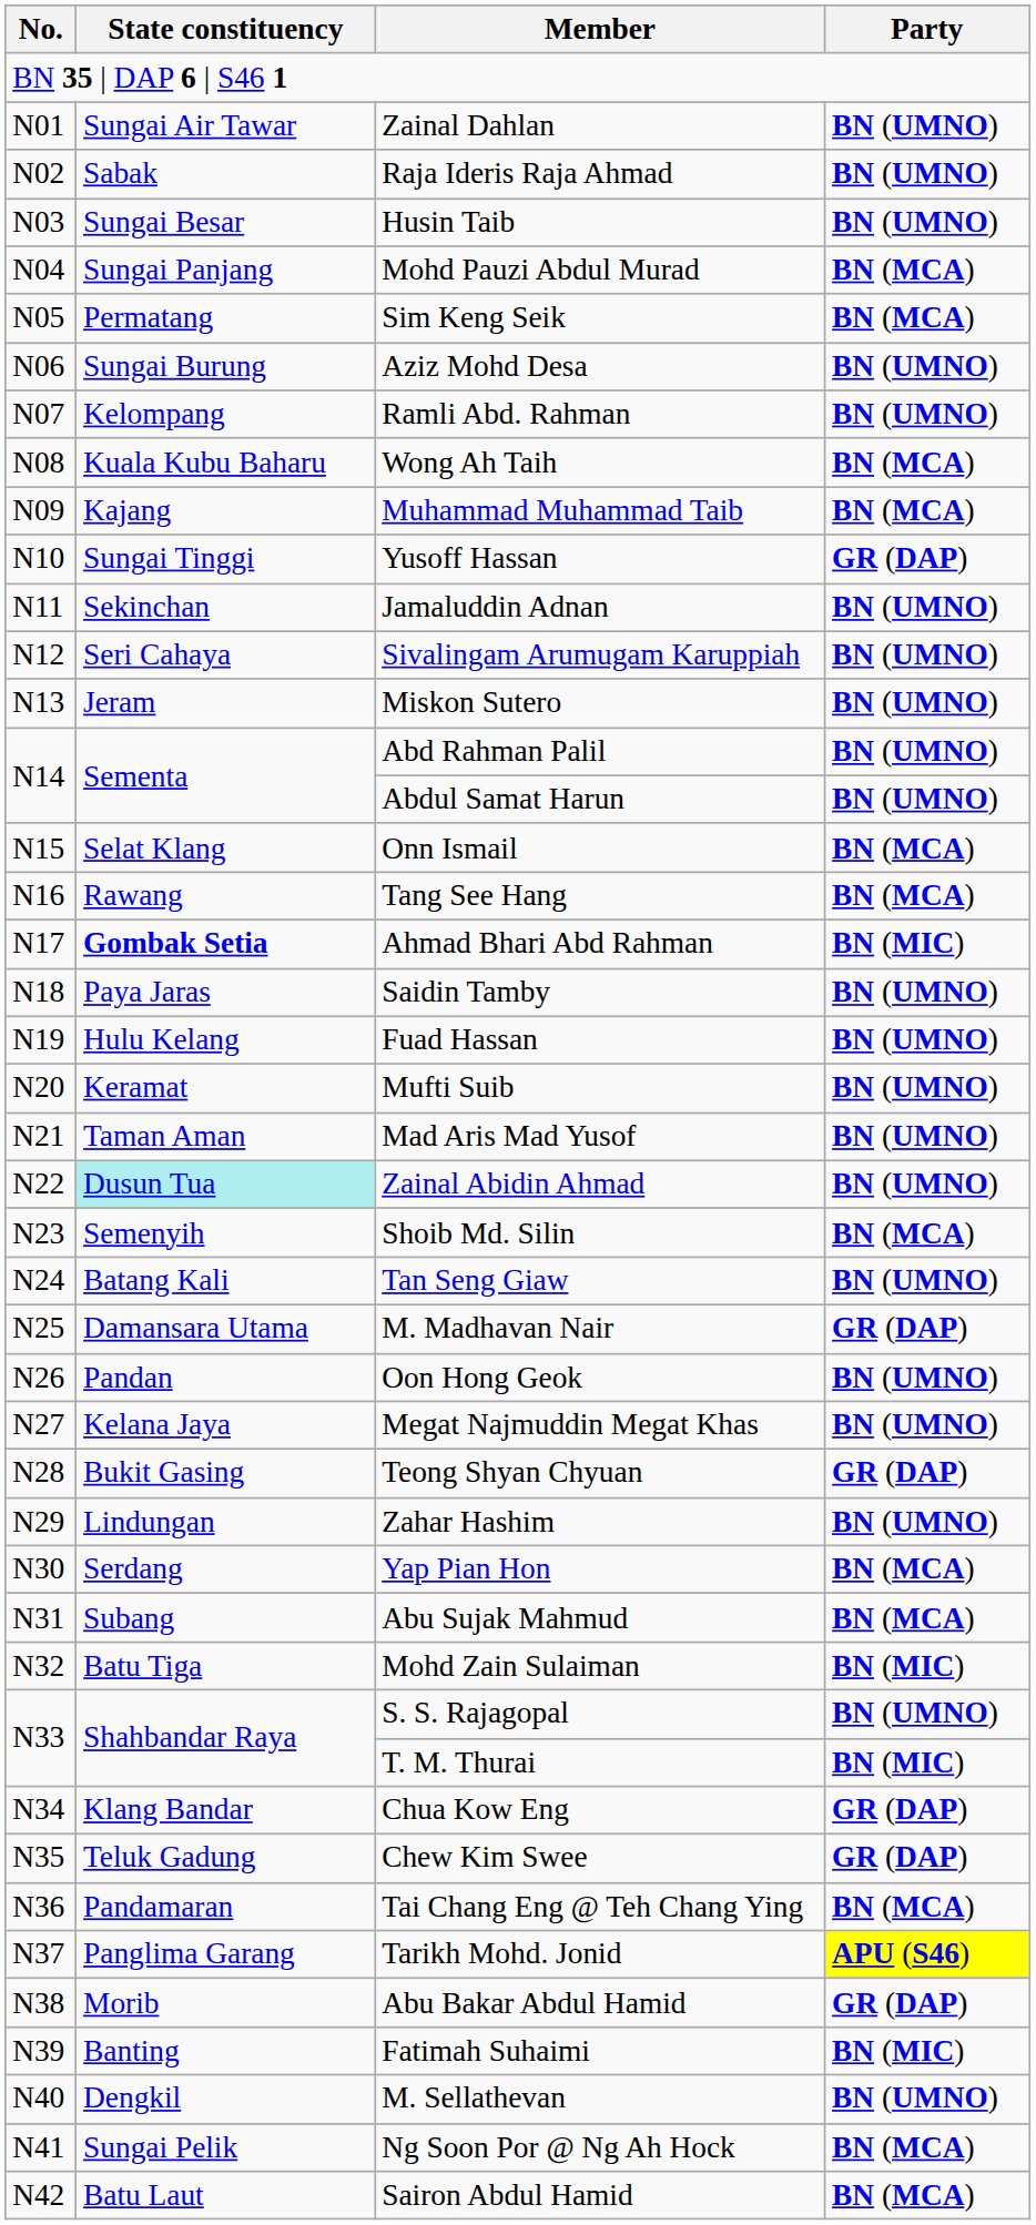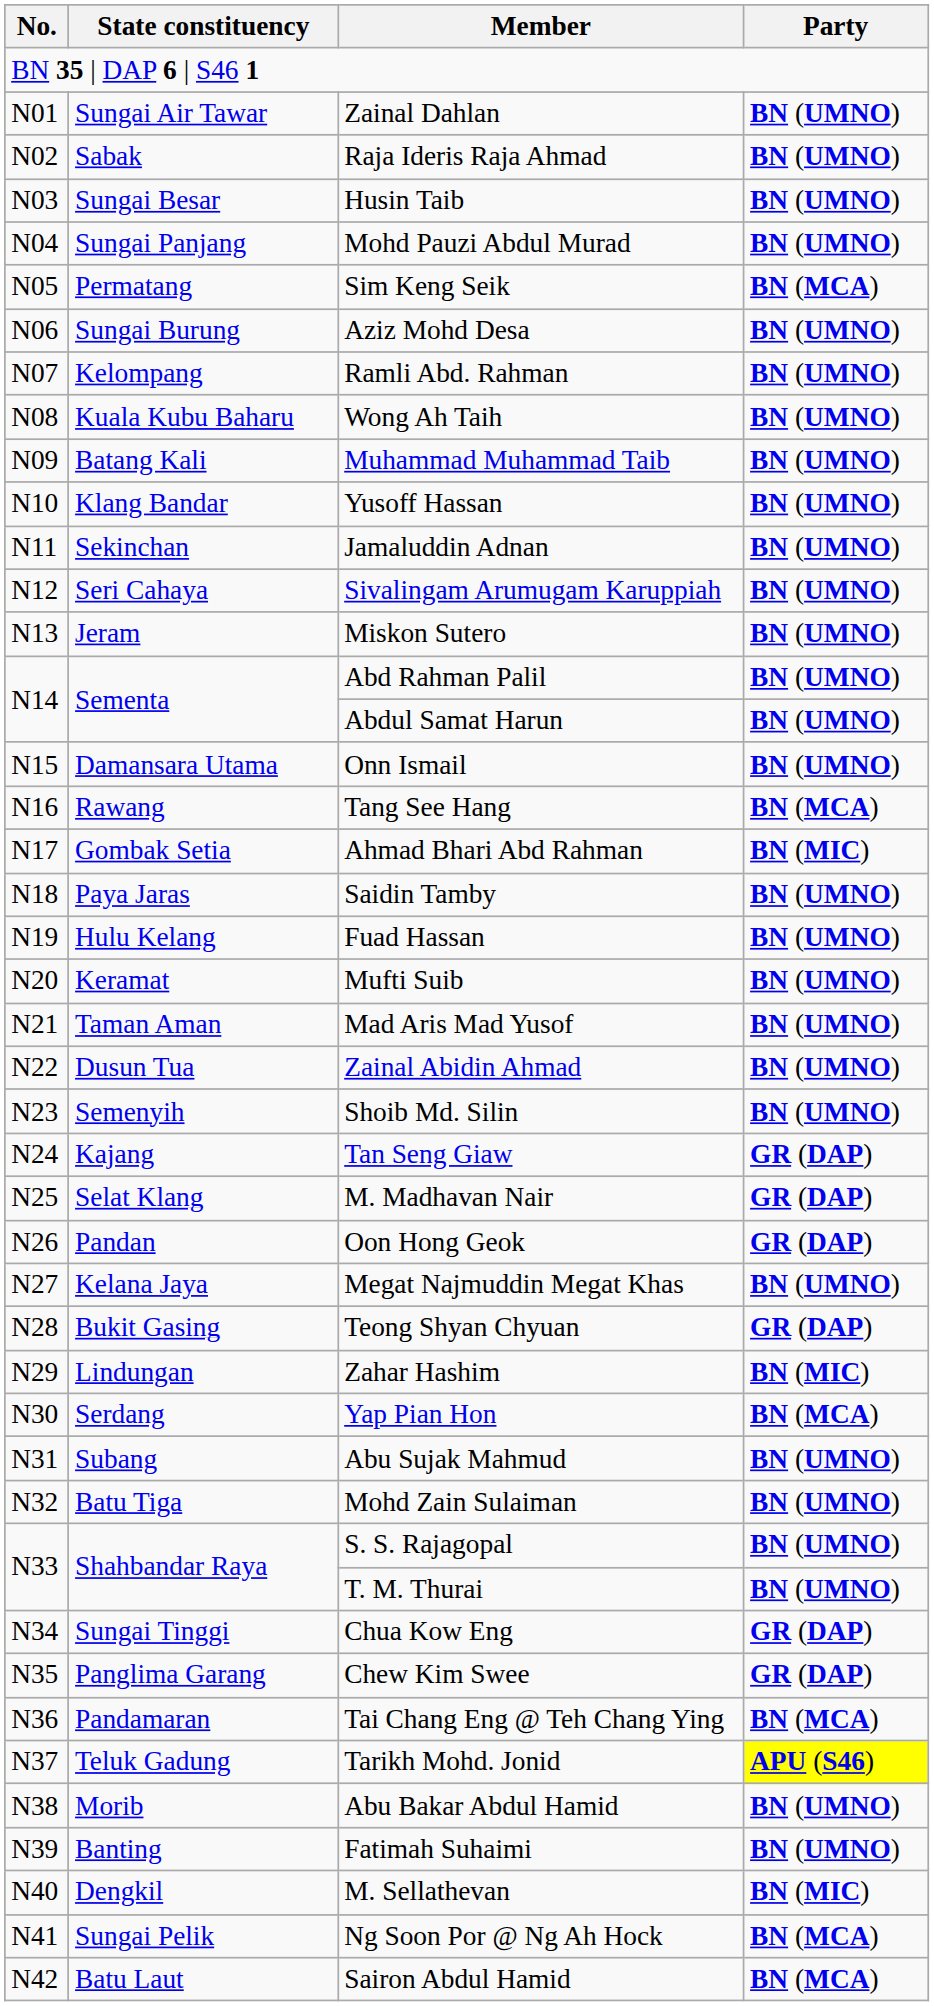Mohd Pauzi Abdul Murad | Party: BN (MCA) -> BN (UMNO)
Wong Ah Taih | Party: BN (MCA) -> BN (UMNO)
Muhammad Muhammad Taib | State constituency: Kajang -> Batang Kali
Muhammad Muhammad Taib | Party: BN (MCA) -> BN (UMNO)
Yusoff Hassan | State constituency: Sungai Tinggi -> Klang Bandar
Yusoff Hassan | Party: GR (DAP) -> BN (UMNO)
Onn Ismail | State constituency: Selat Klang -> Damansara Utama
Onn Ismail | Party: BN (MCA) -> BN (UMNO)
Ahmad Bhari Abd Rahman | State constituency: bold -> normal
Zainal Abidin Ahmad | State constituency: paleturquoise background -> no background
Shoib Md. Silin | Party: BN (MCA) -> BN (UMNO)
Tan Seng Giaw | State constituency: Batang Kali -> Kajang
Tan Seng Giaw | Party: BN (UMNO) -> GR (DAP)
M. Madhavan Nair | State constituency: Damansara Utama -> Selat Klang
Oon Hong Geok | Party: BN (UMNO) -> GR (DAP)
Zahar Hashim | Party: BN (UMNO) -> BN (MIC)
Abu Sujak Mahmud | Party: BN (MCA) -> BN (UMNO)
Mohd Zain Sulaiman | Party: BN (MIC) -> BN (UMNO)
T. M. Thurai | Party: BN (MIC) -> BN (UMNO)
Chua Kow Eng | State constituency: Klang Bandar -> Sungai Tinggi
Chew Kim Swee | State constituency: Teluk Gadung -> Panglima Garang
Tarikh Mohd. Jonid | State constituency: Panglima Garang -> Teluk Gadung
Abu Bakar Abdul Hamid | Party: GR (DAP) -> BN (UMNO)
Fatimah Suhaimi | Party: BN (MIC) -> BN (UMNO)
M. Sellathevan | Party: BN (UMNO) -> BN (MIC)
